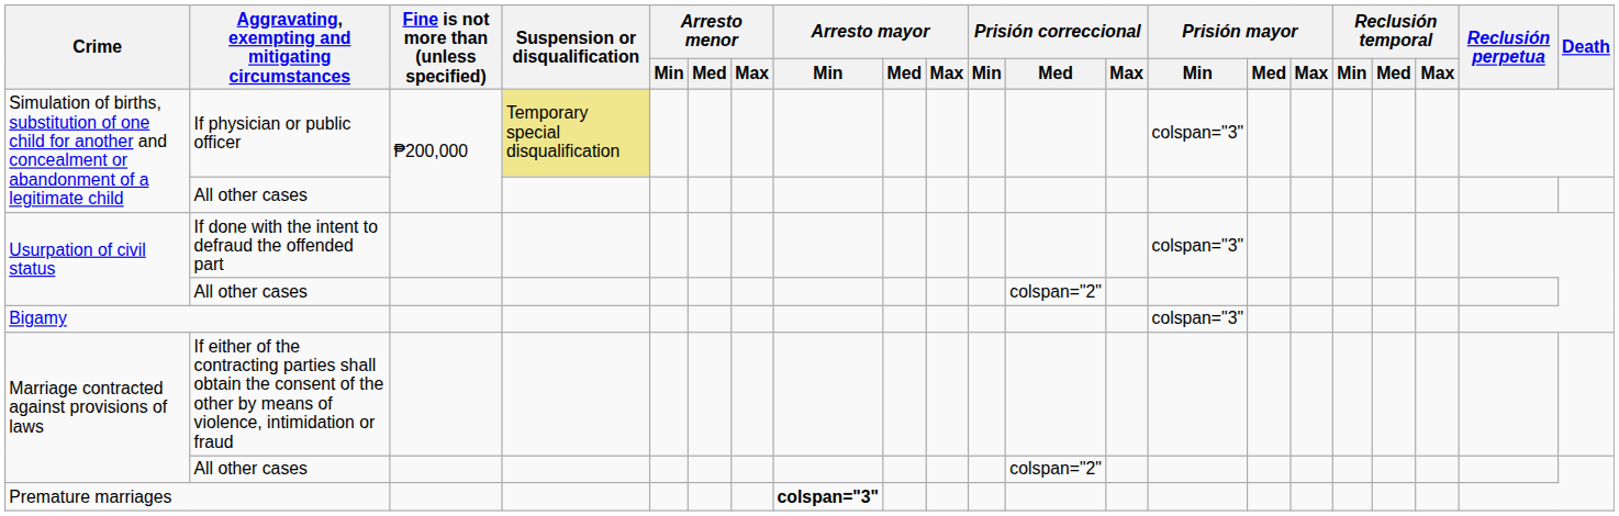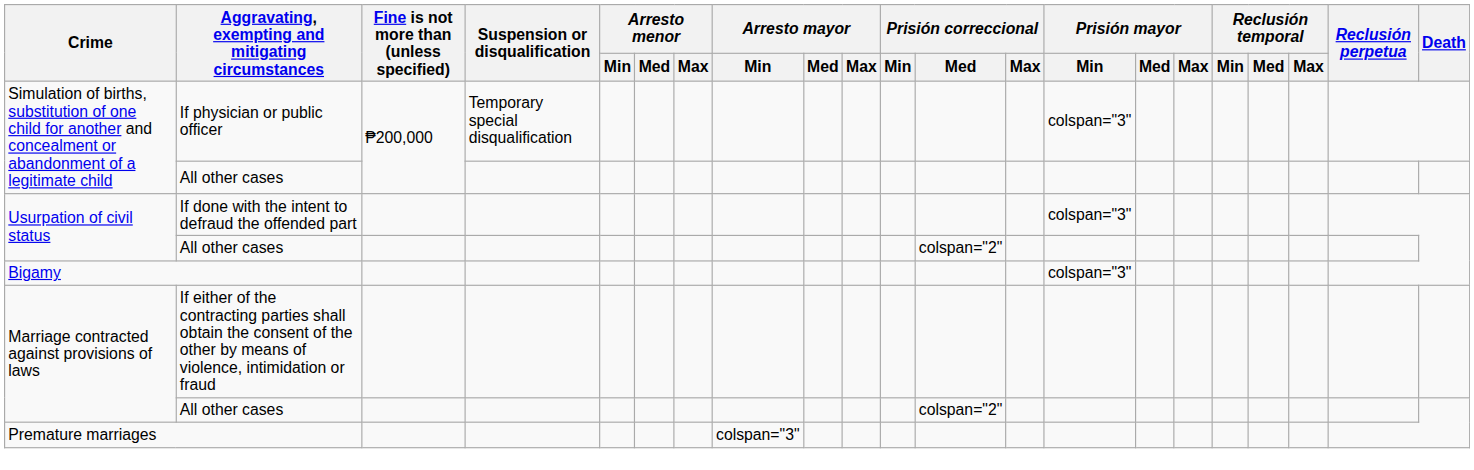If physician or public officer | Suspension or disqualification: khaki background -> no background
Premature marriages | Arresto mayor / Min: bold -> normal
